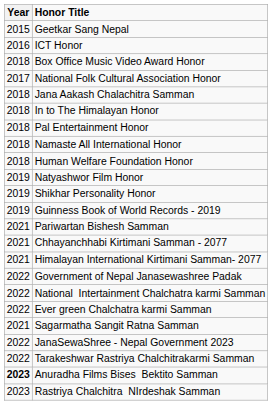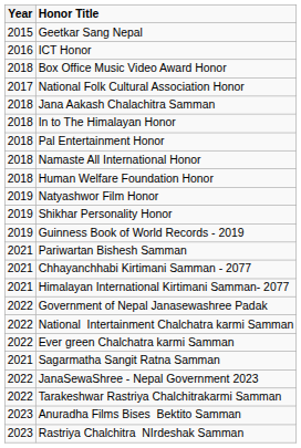Anuradha Films Bises Bektito Samman | Year: bold -> normal
